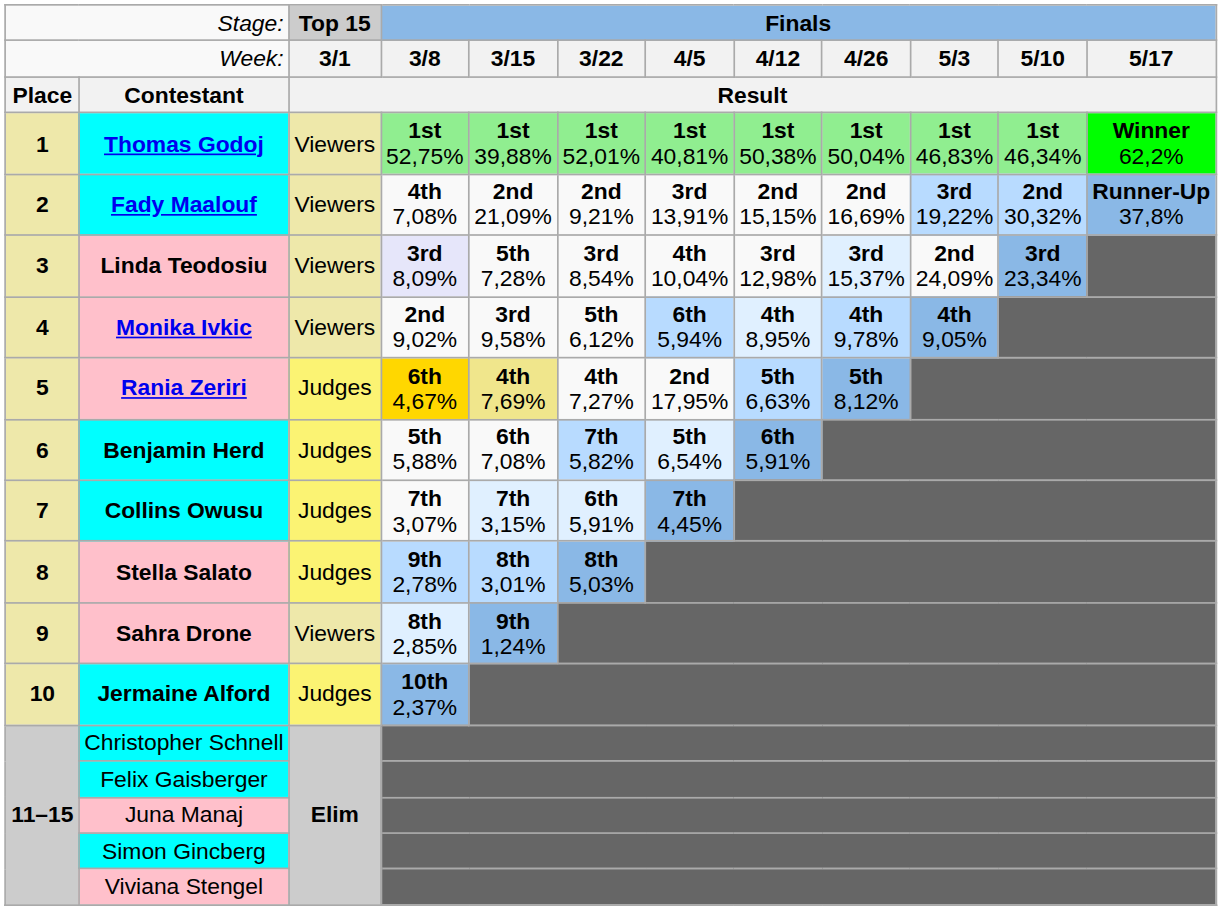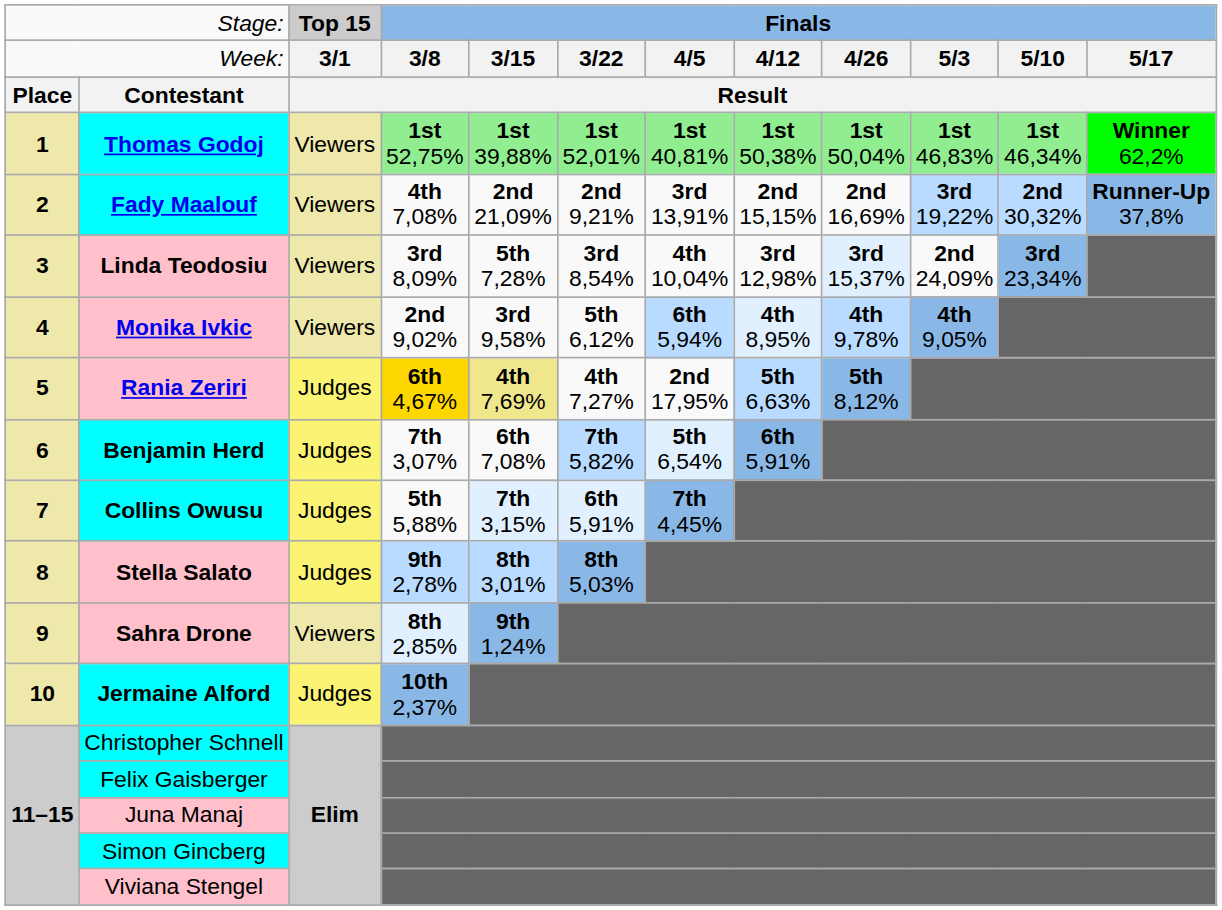Linda Teodosiu | column 4: lavender background -> no background
Benjamin Herd | column 4: 5th 5,88% -> 7th 3,07%
Collins Owusu | column 4: 7th 3,07% -> 5th 5,88%
